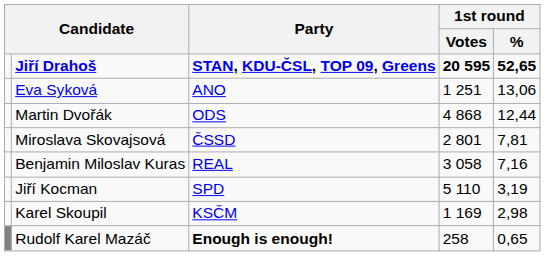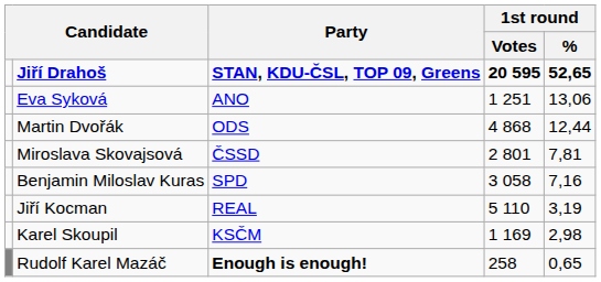Benjamin Miloslav Kuras | Party: REAL -> SPD
Jiří Kocman | Party: SPD -> REAL
